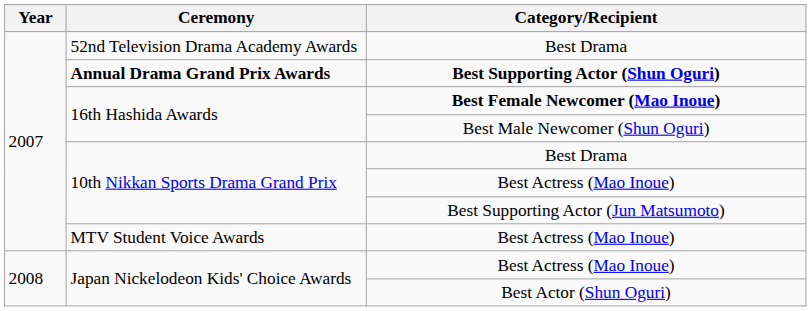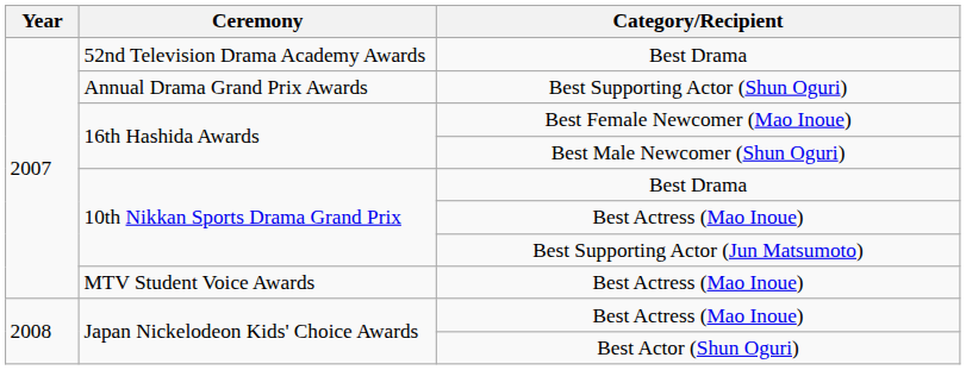Best Supporting Actor (Shun Oguri) | Ceremony: bold -> normal
Best Supporting Actor (Shun Oguri) | Category/Recipient: bold -> normal
Best Female Newcomer (Mao Inoue) | Category/Recipient: bold -> normal
